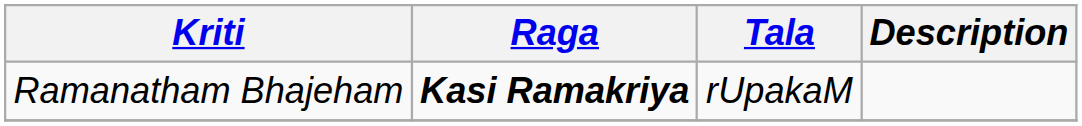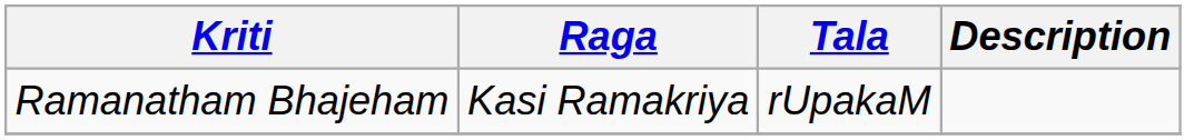Ramanatham Bhajeham | Raga: bold -> normal
